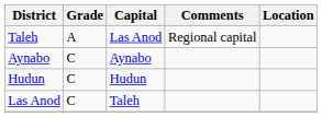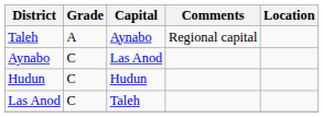row 2 | Capital: Las Anod -> Aynabo
row 3 | Capital: Aynabo -> Las Anod
